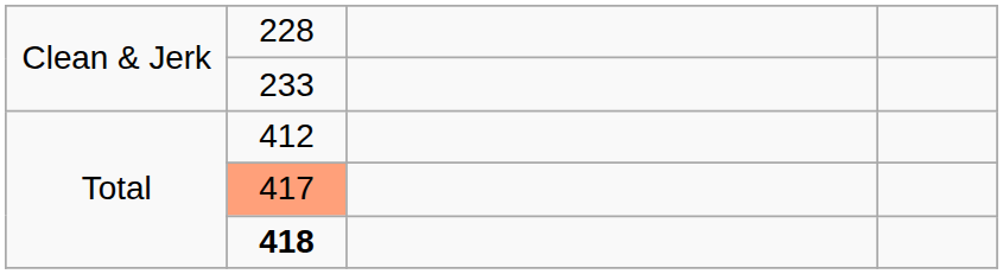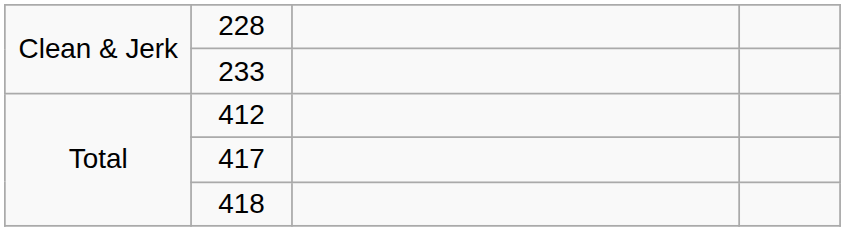417 | column 2: lightsalmon background -> no background
418 | column 2: bold -> normal
